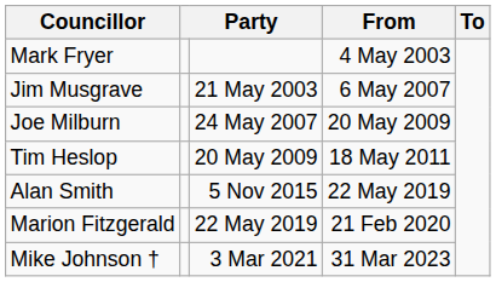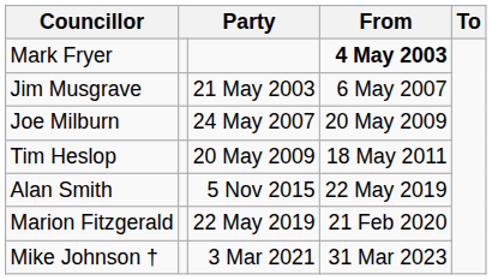Mark Fryer | From: normal -> bold
